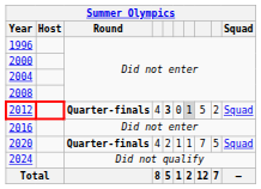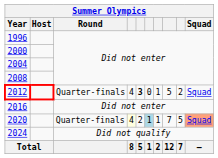2012 | Round: bold -> normal
2012 | column 7: lightgrey background -> no background
2020 | Round: bold -> normal
2020 | column 4: no background -> lightyellow background
2020 | column 6: no background -> lightblue background
2020 | Squad: no background -> lightsalmon background
